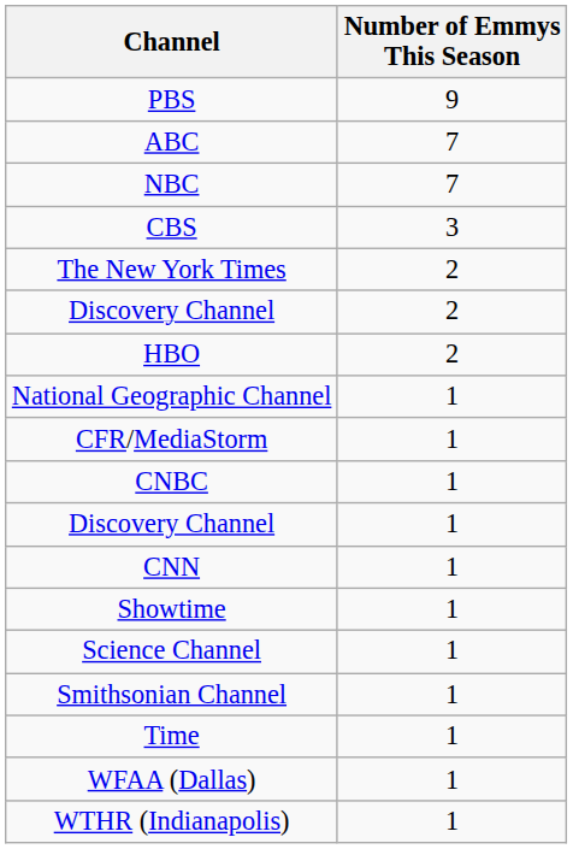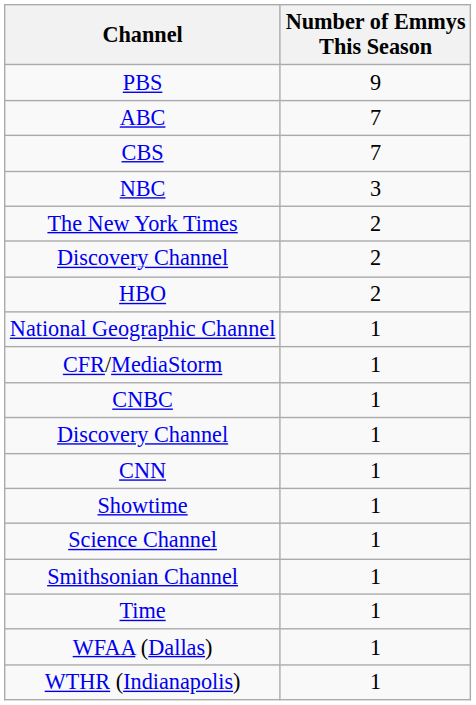row 4 | Channel: NBC -> CBS
row 5 | Channel: CBS -> NBC
